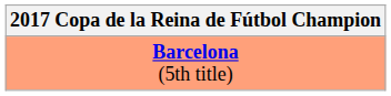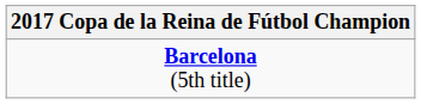row 2 | column 1: lightsalmon background -> no background
